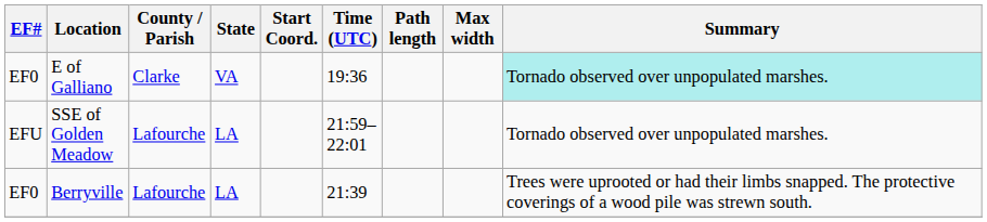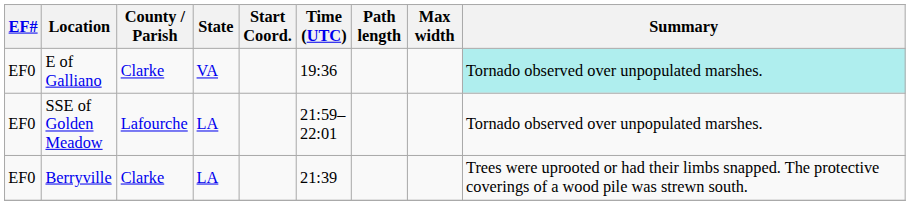SSE of Golden Meadow | EF#: EFU -> EF0
Berryville | County / Parish: Lafourche -> Clarke
